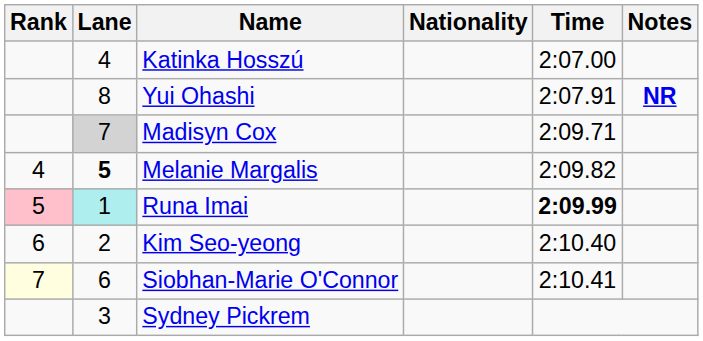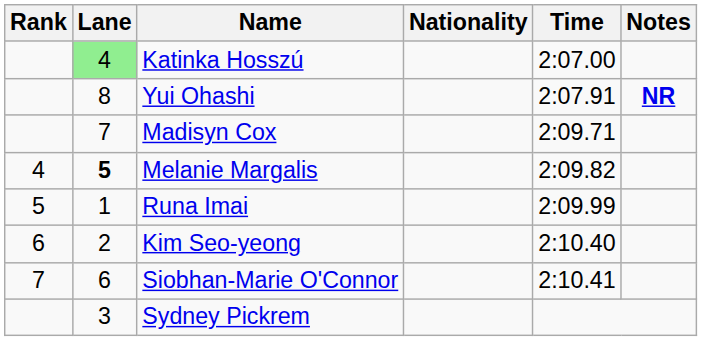Katinka Hosszú | Lane: no background -> lightgreen background
Madisyn Cox | Lane: lightgrey background -> no background
Runa Imai | Rank: pink background -> no background
Runa Imai | Lane: paleturquoise background -> no background
Runa Imai | Time: bold -> normal
Siobhan-Marie O'Connor | Rank: lightyellow background -> no background
